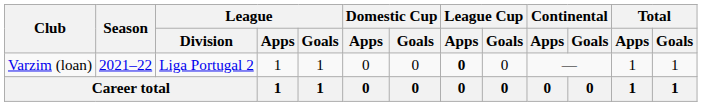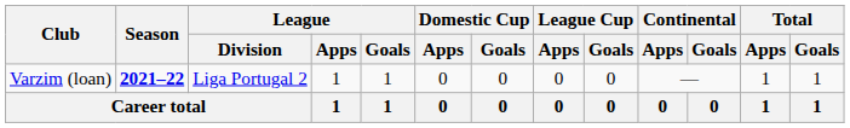Varzim (loan) | Season: normal -> bold
Varzim (loan) | League Cup / Apps: bold -> normal
